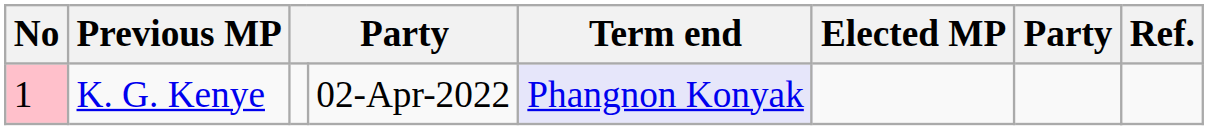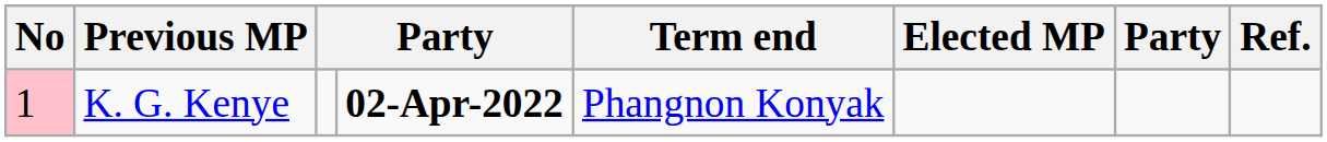K. G. Kenye | column 4: normal -> bold
K. G. Kenye | Term end: lavender background -> no background
